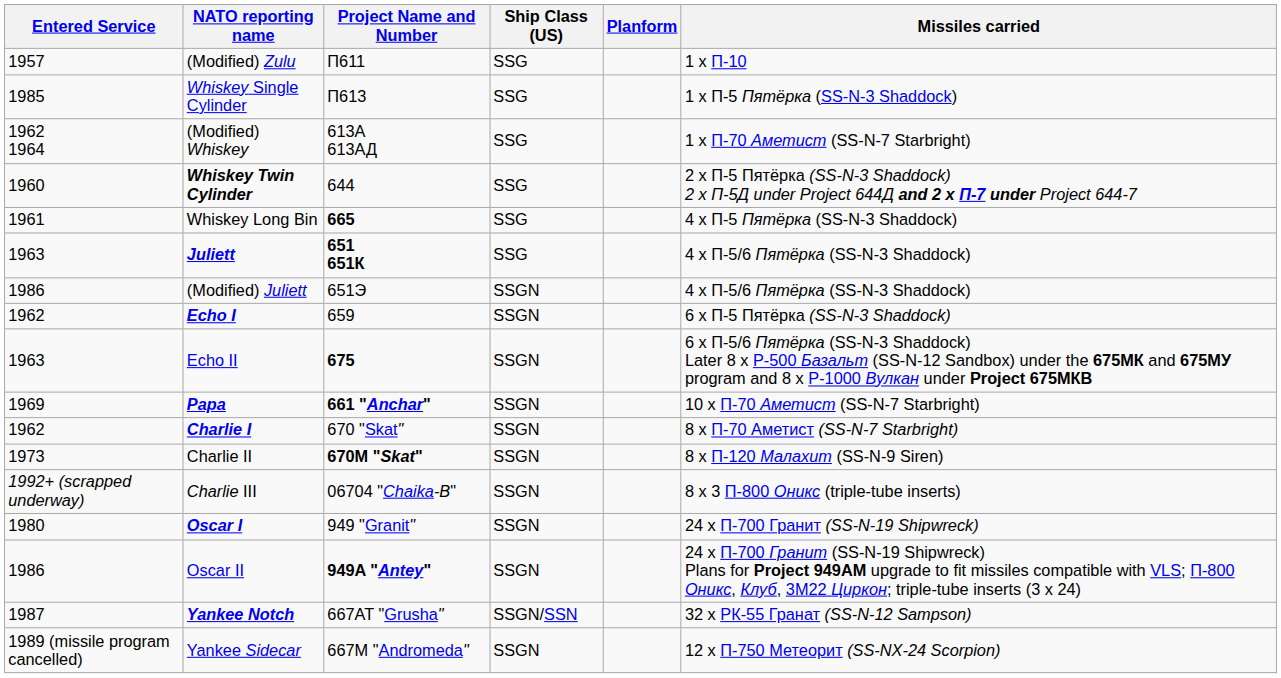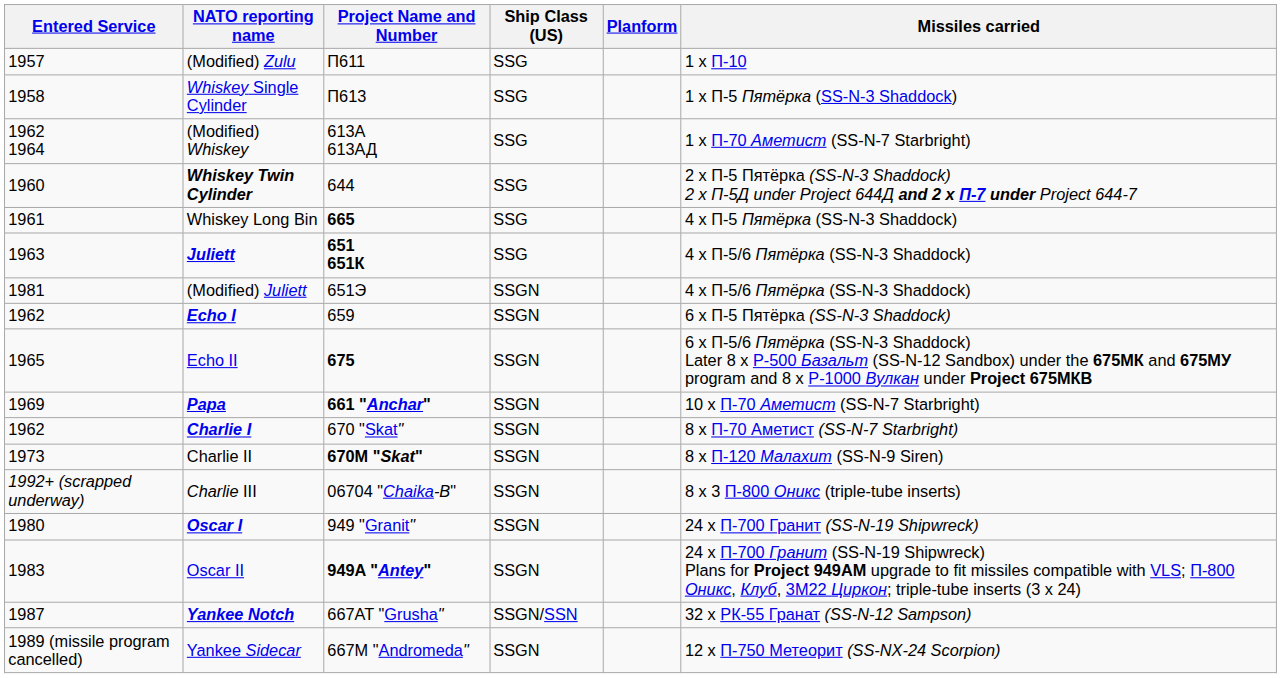Whiskey Single Cylinder | Entered Service: 1985 -> 1958
(Modified) Juliett | Entered Service: 1986 -> 1981
Echo II | Entered Service: 1963 -> 1965
Oscar II | Entered Service: 1986 -> 1983
